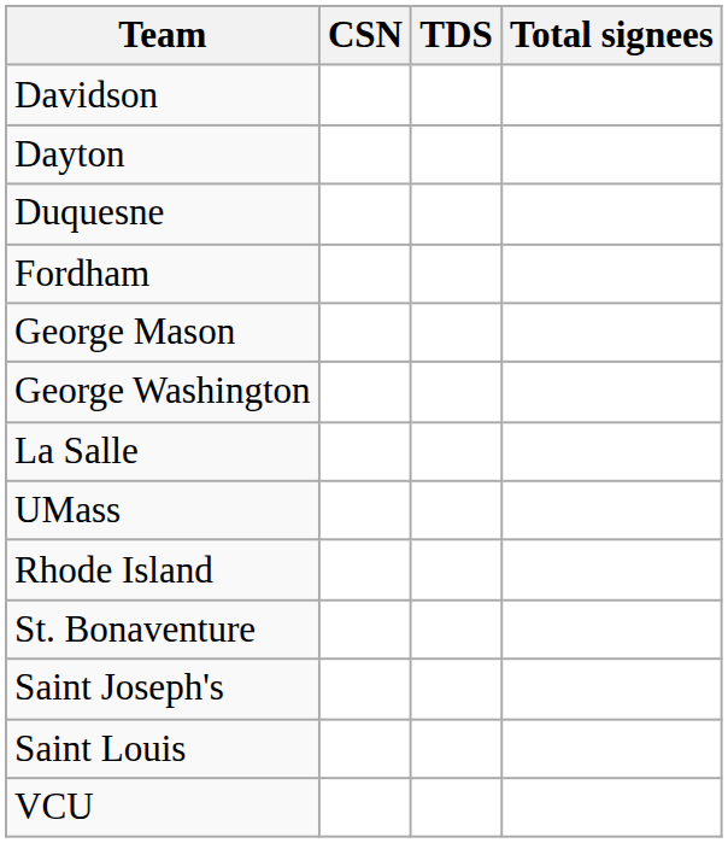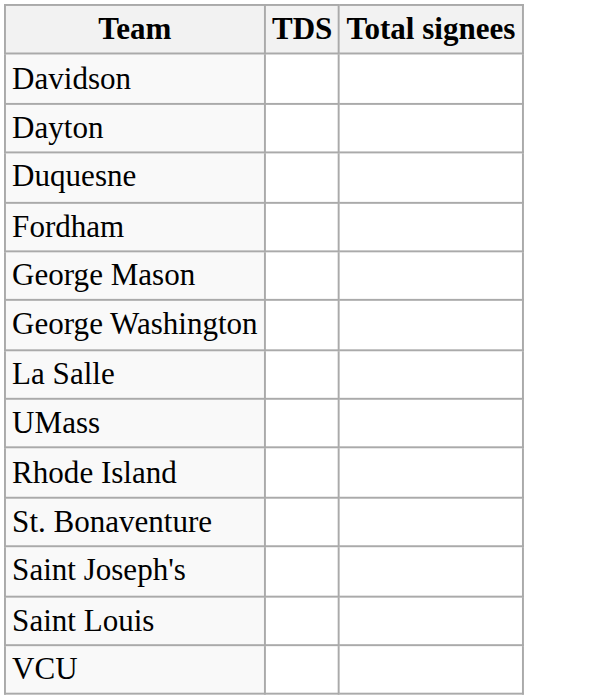- column: CSN
